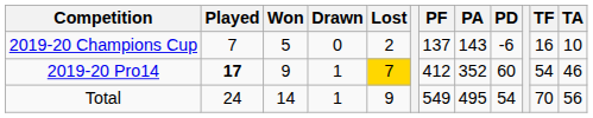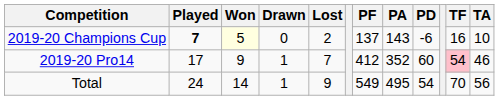2019-20 Champions Cup | Played: normal -> bold
2019-20 Champions Cup | Won: no background -> lightyellow background
2019-20 Pro14 | Played: bold -> normal
2019-20 Pro14 | Lost: gold background -> no background
2019-20 Pro14 | TF: no background -> pink background
